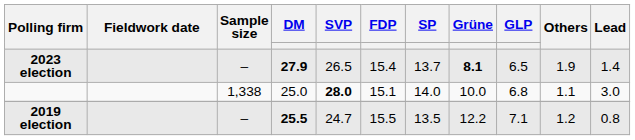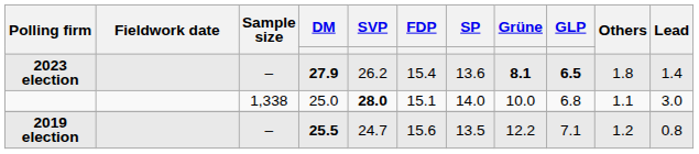2023 election | SVP: 26.5 -> 26.2
2023 election | SP: 13.7 -> 13.6
2023 election | GLP: normal -> bold
2023 election | Others: 1.9 -> 1.8
2019 election | FDP: 15.5 -> 15.6
